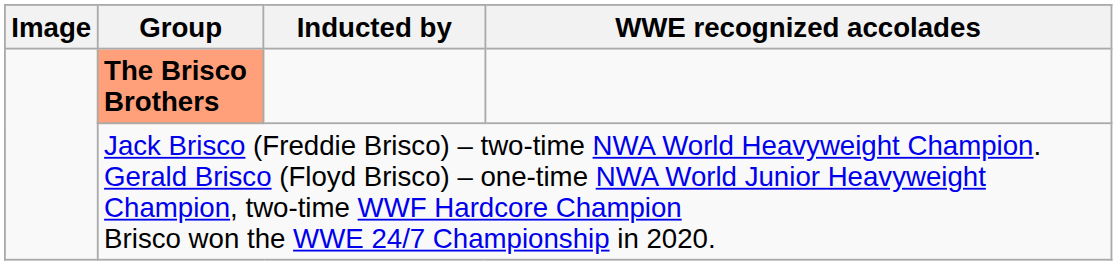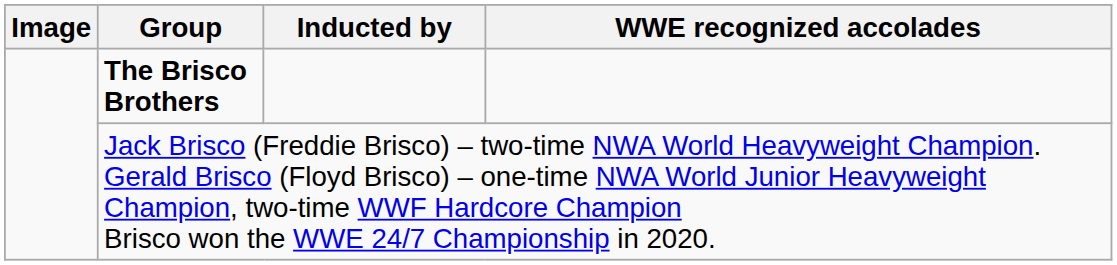The Brisco Brothers | Group: lightsalmon background -> no background
